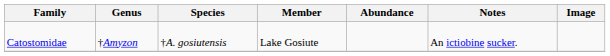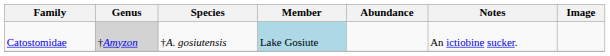Catostomidae | Genus: no background -> lightgrey background
Catostomidae | Member: no background -> lightblue background
